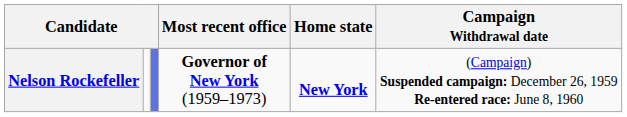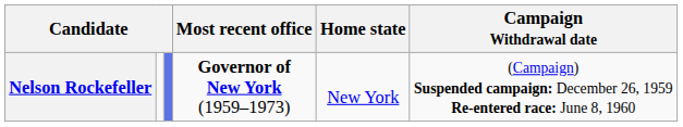Nelson Rockefeller | Home state: bold -> normal
